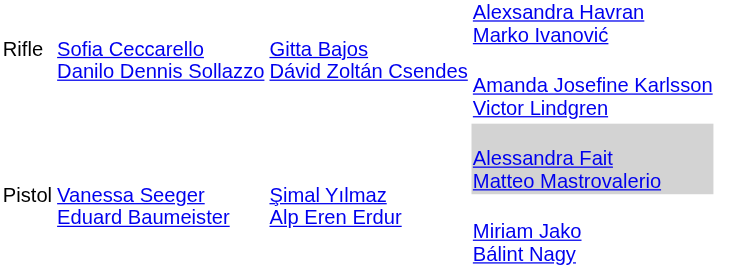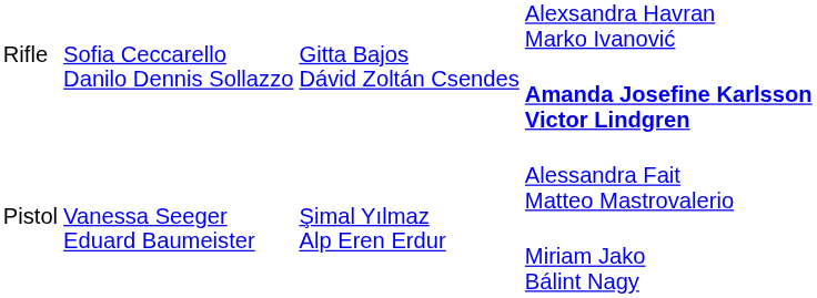Amanda Josefine Karlsson Victor Lindgren | column 4: normal -> bold
Alessandra Fait Matteo Mastrovalerio | column 4: lightgrey background -> no background
